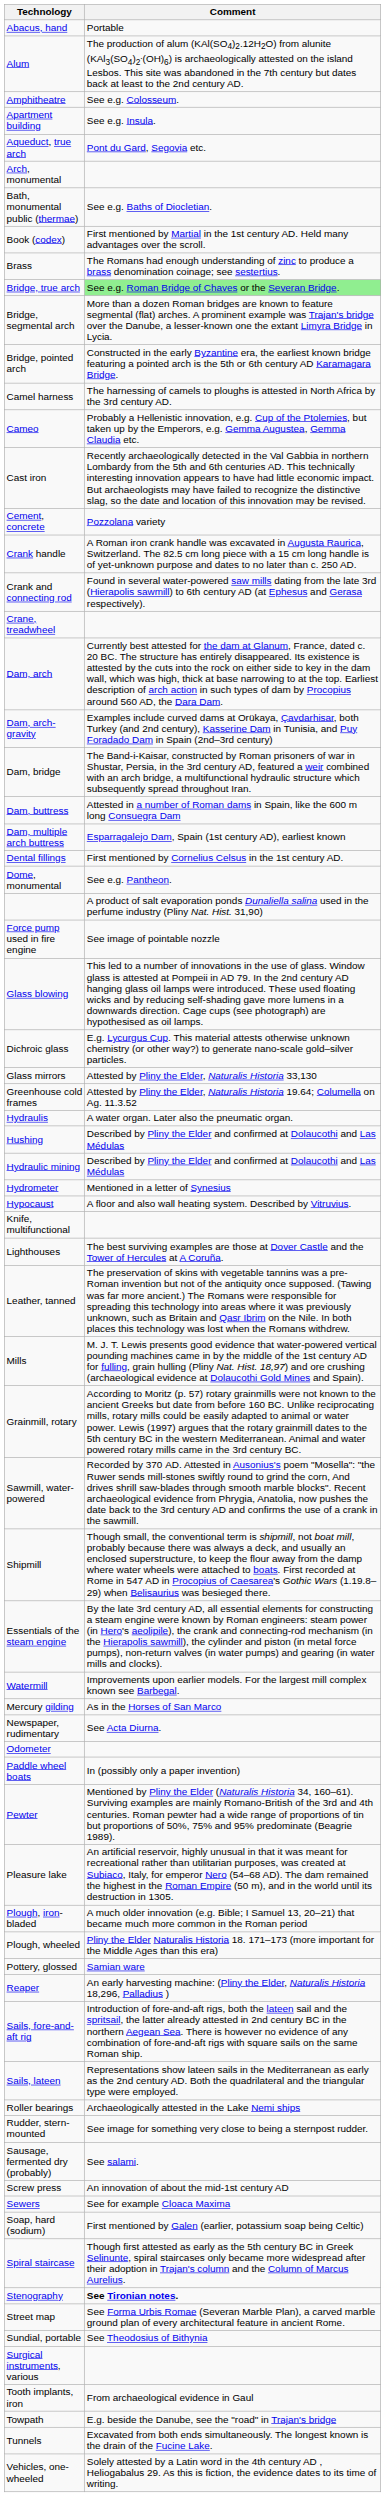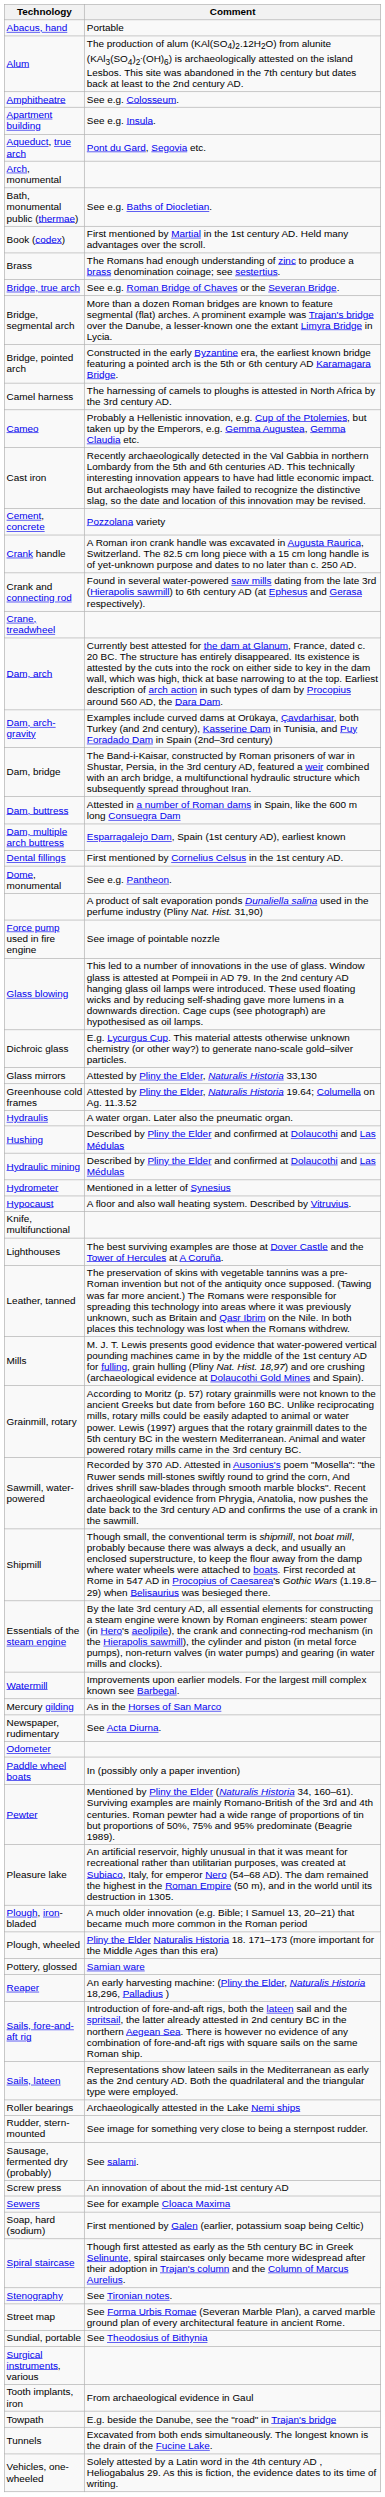Bridge, true arch | Comment: lightgreen background -> no background
Stenography | Comment: bold -> normal
